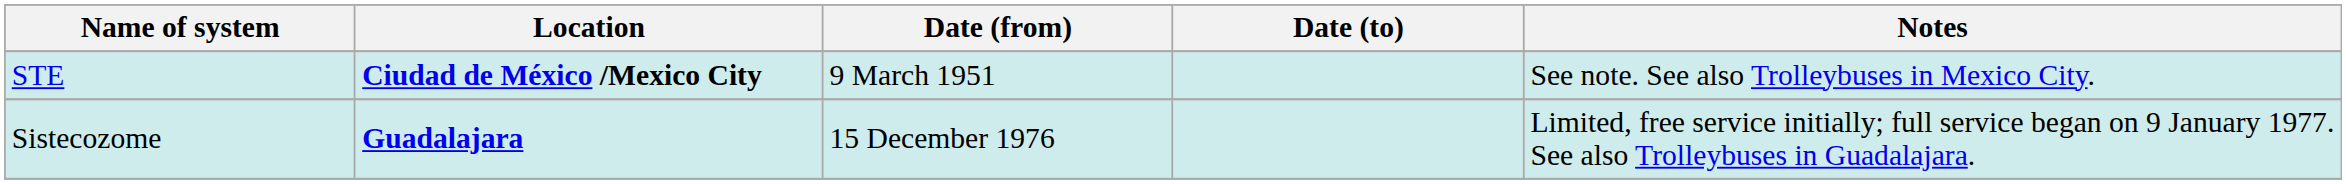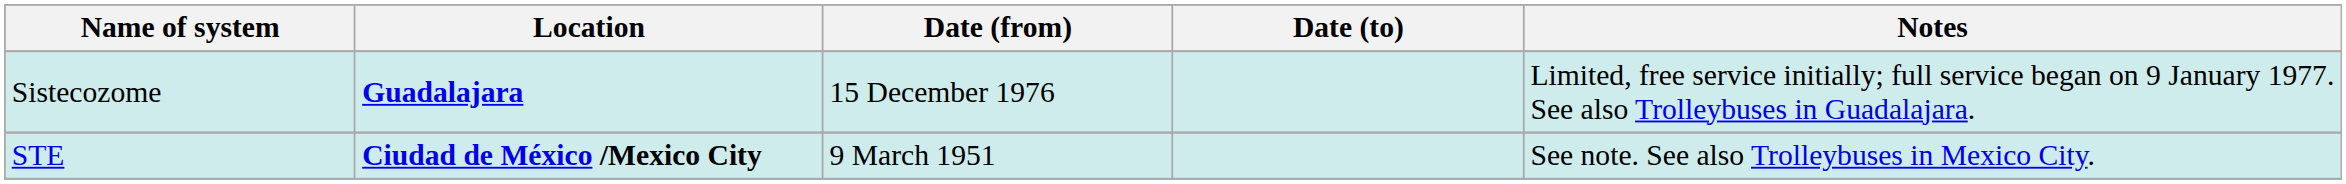rows swapped: Sistecozome <-> STE
